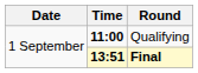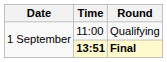Qualifying | Time: bold -> normal
